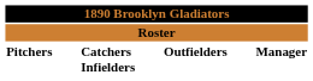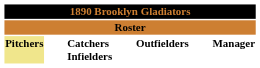Pitchers | column 1: no background -> khaki background
